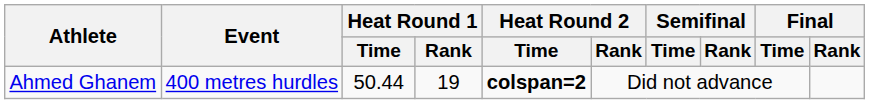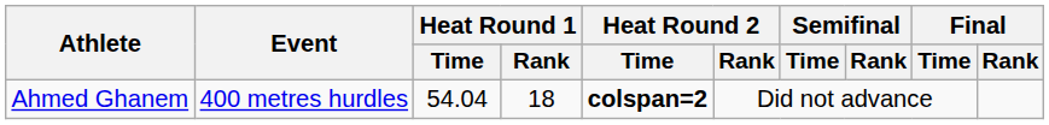Ahmed Ghanem | Heat Round 1 / Time: 50.44 -> 54.04
Ahmed Ghanem | Heat Round 1 / Rank: 19 -> 18
